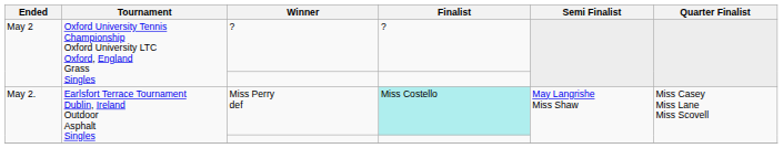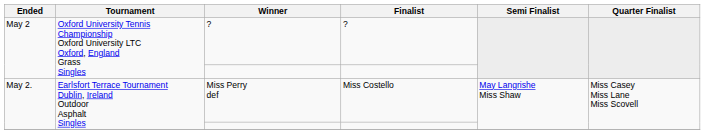Miss Perry def | Finalist: paleturquoise background -> no background
